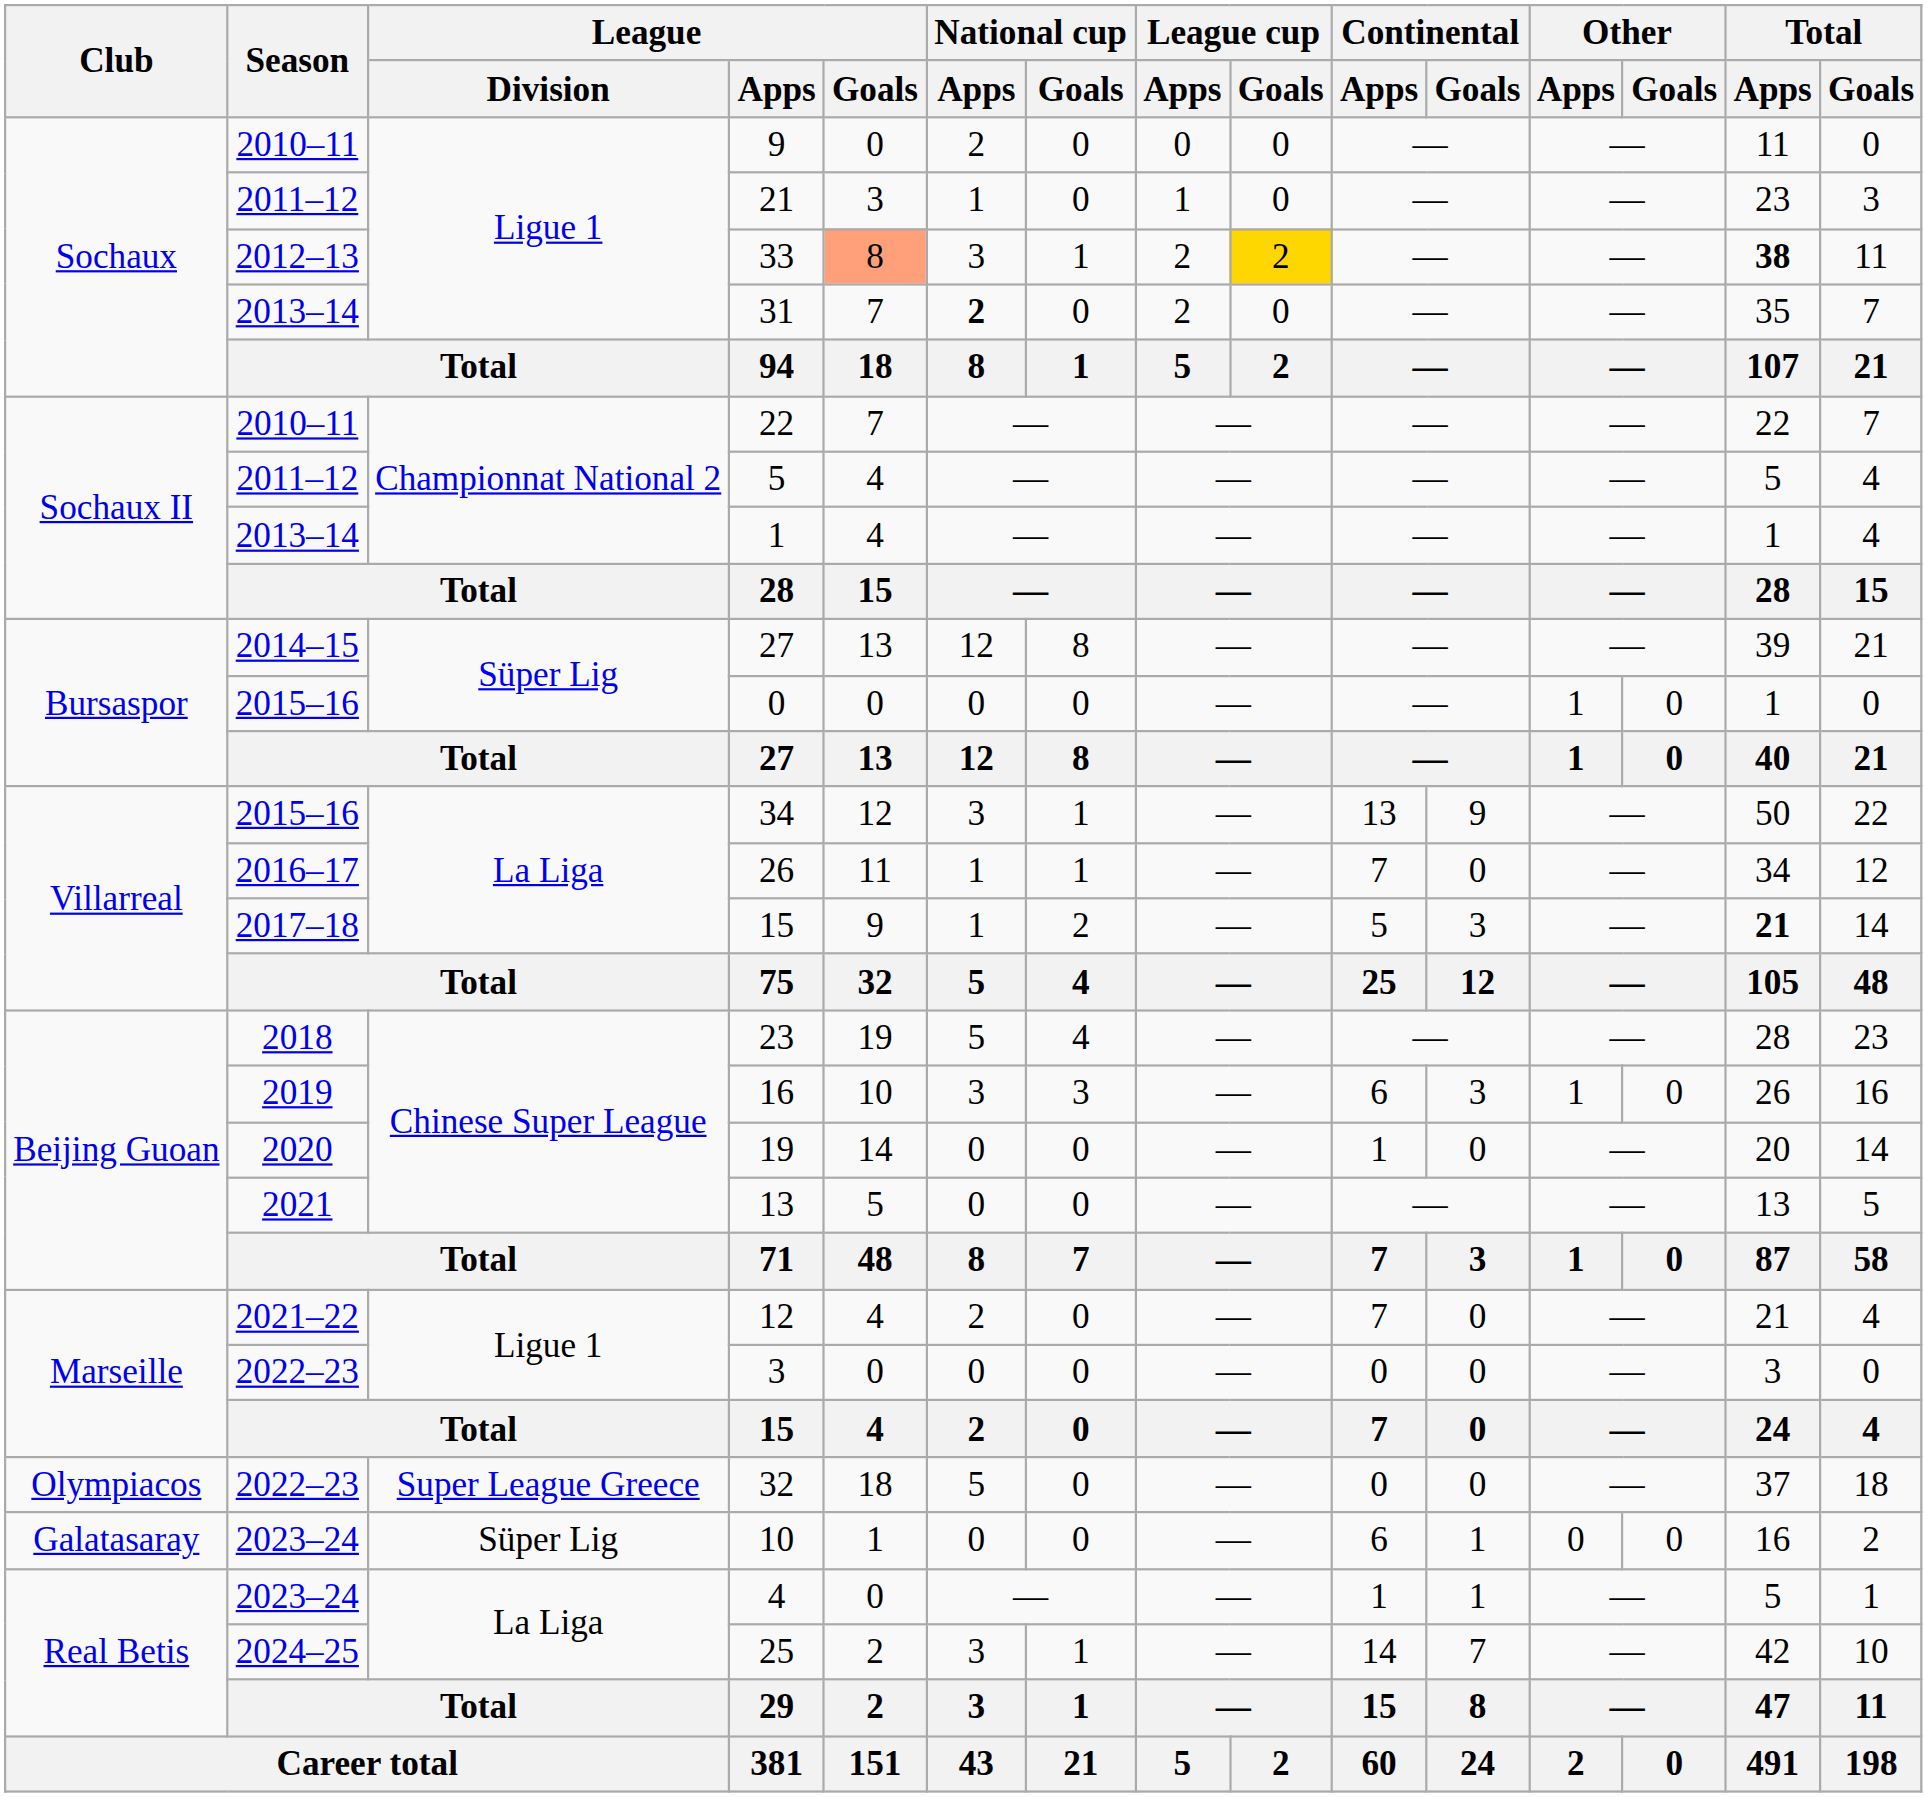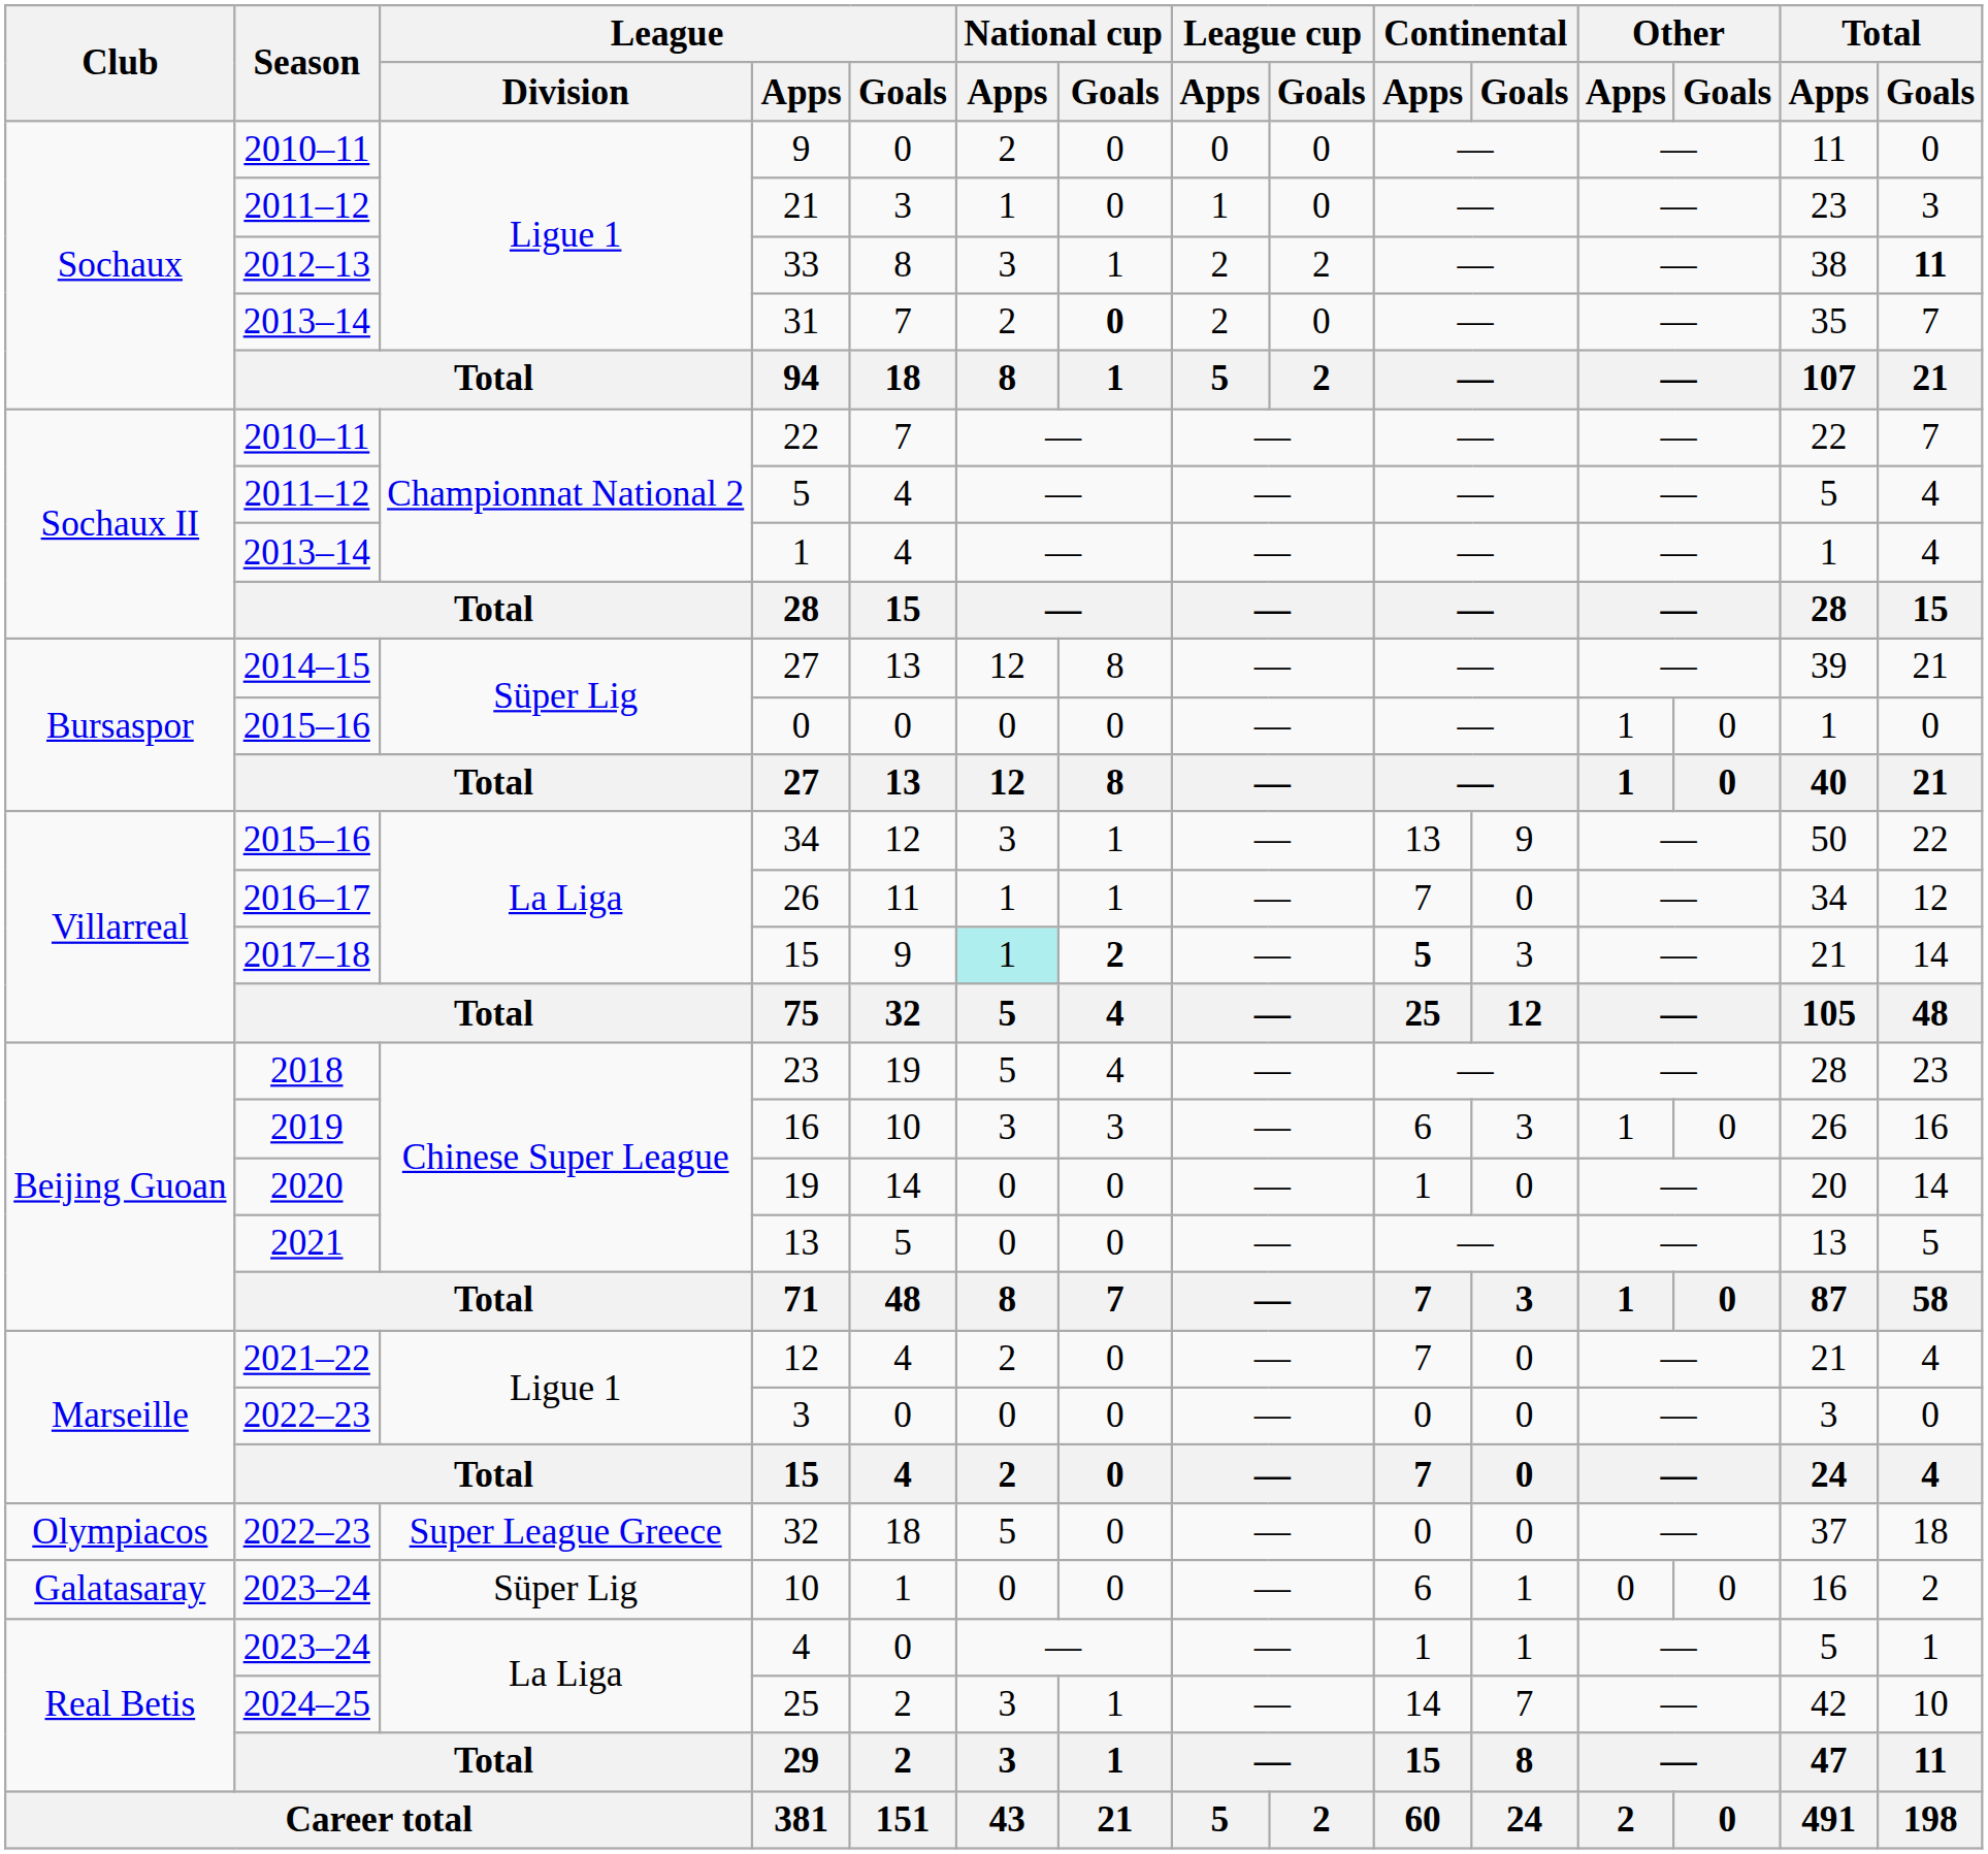33 | League / Goals: lightsalmon background -> no background
33 | League cup / Goals: gold background -> no background
33 | Total / Apps: bold -> normal
33 | Total / Goals: normal -> bold
31 | National cup / Apps: bold -> normal
31 | National cup / Goals: normal -> bold
2017–18 / 15 | National cup / Apps: no background -> paleturquoise background
2017–18 / 15 | National cup / Goals: normal -> bold
2017–18 / 15 | Continental / Apps: normal -> bold
2017–18 / 15 | Total / Apps: bold -> normal
